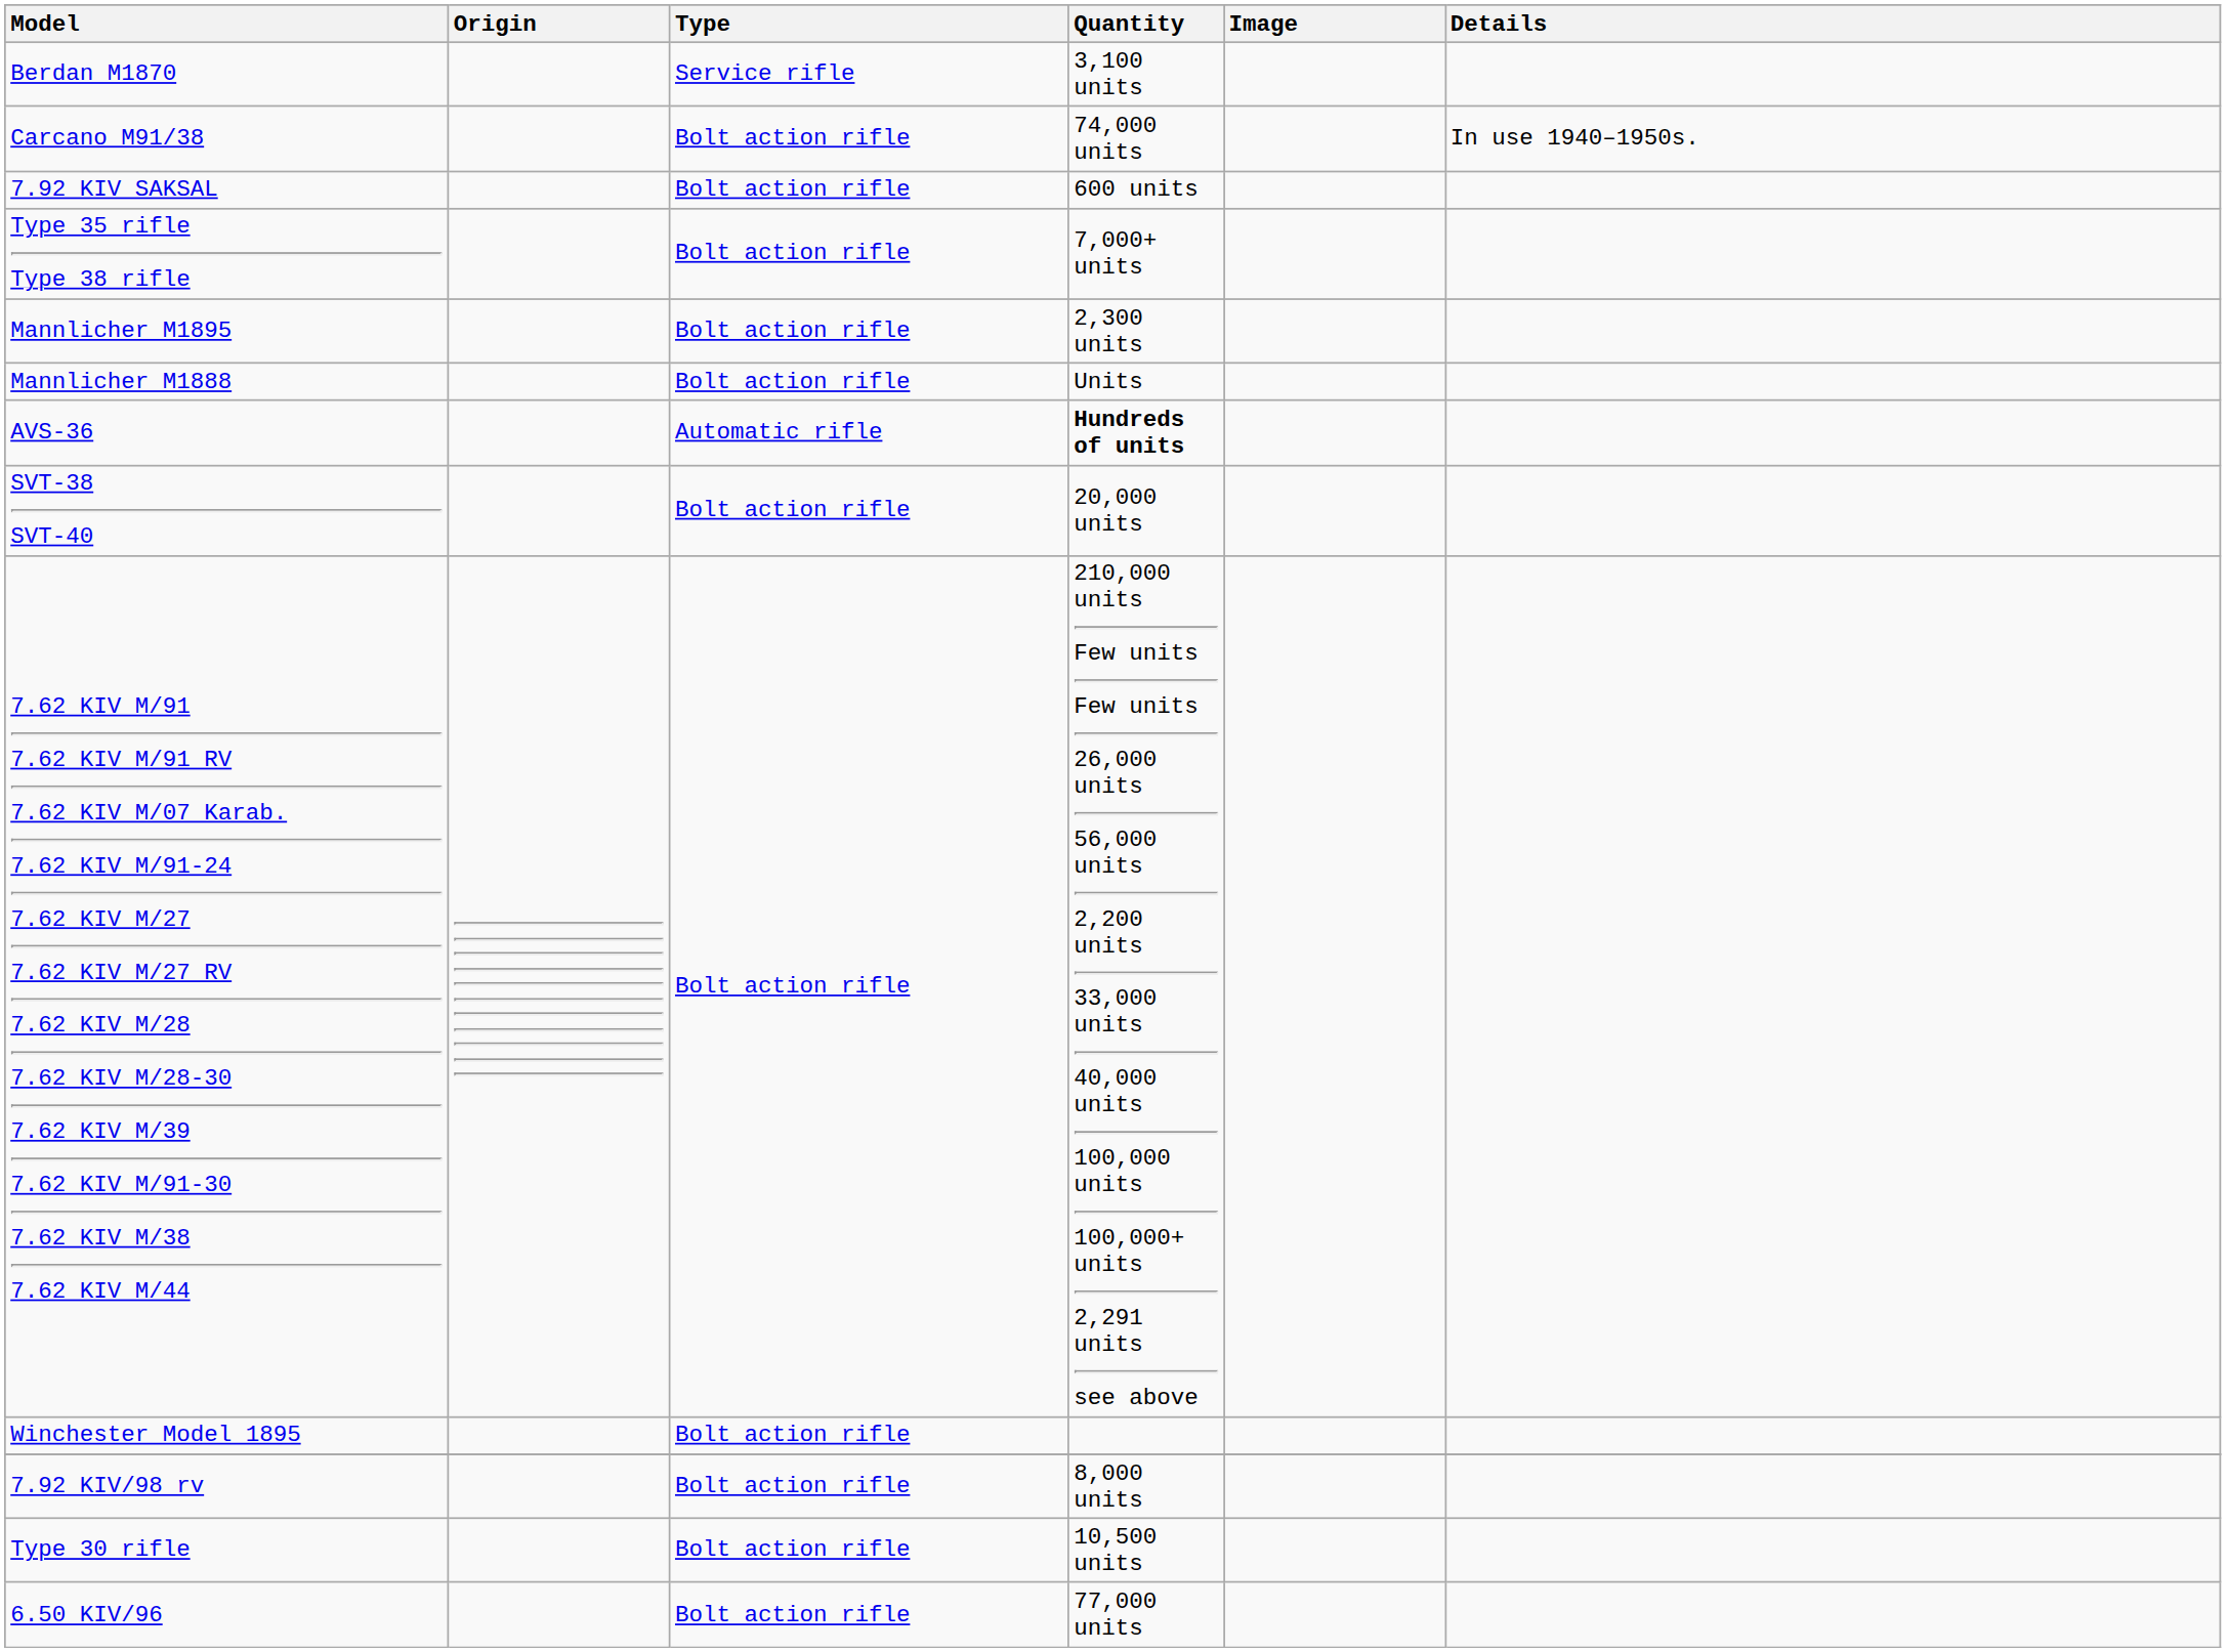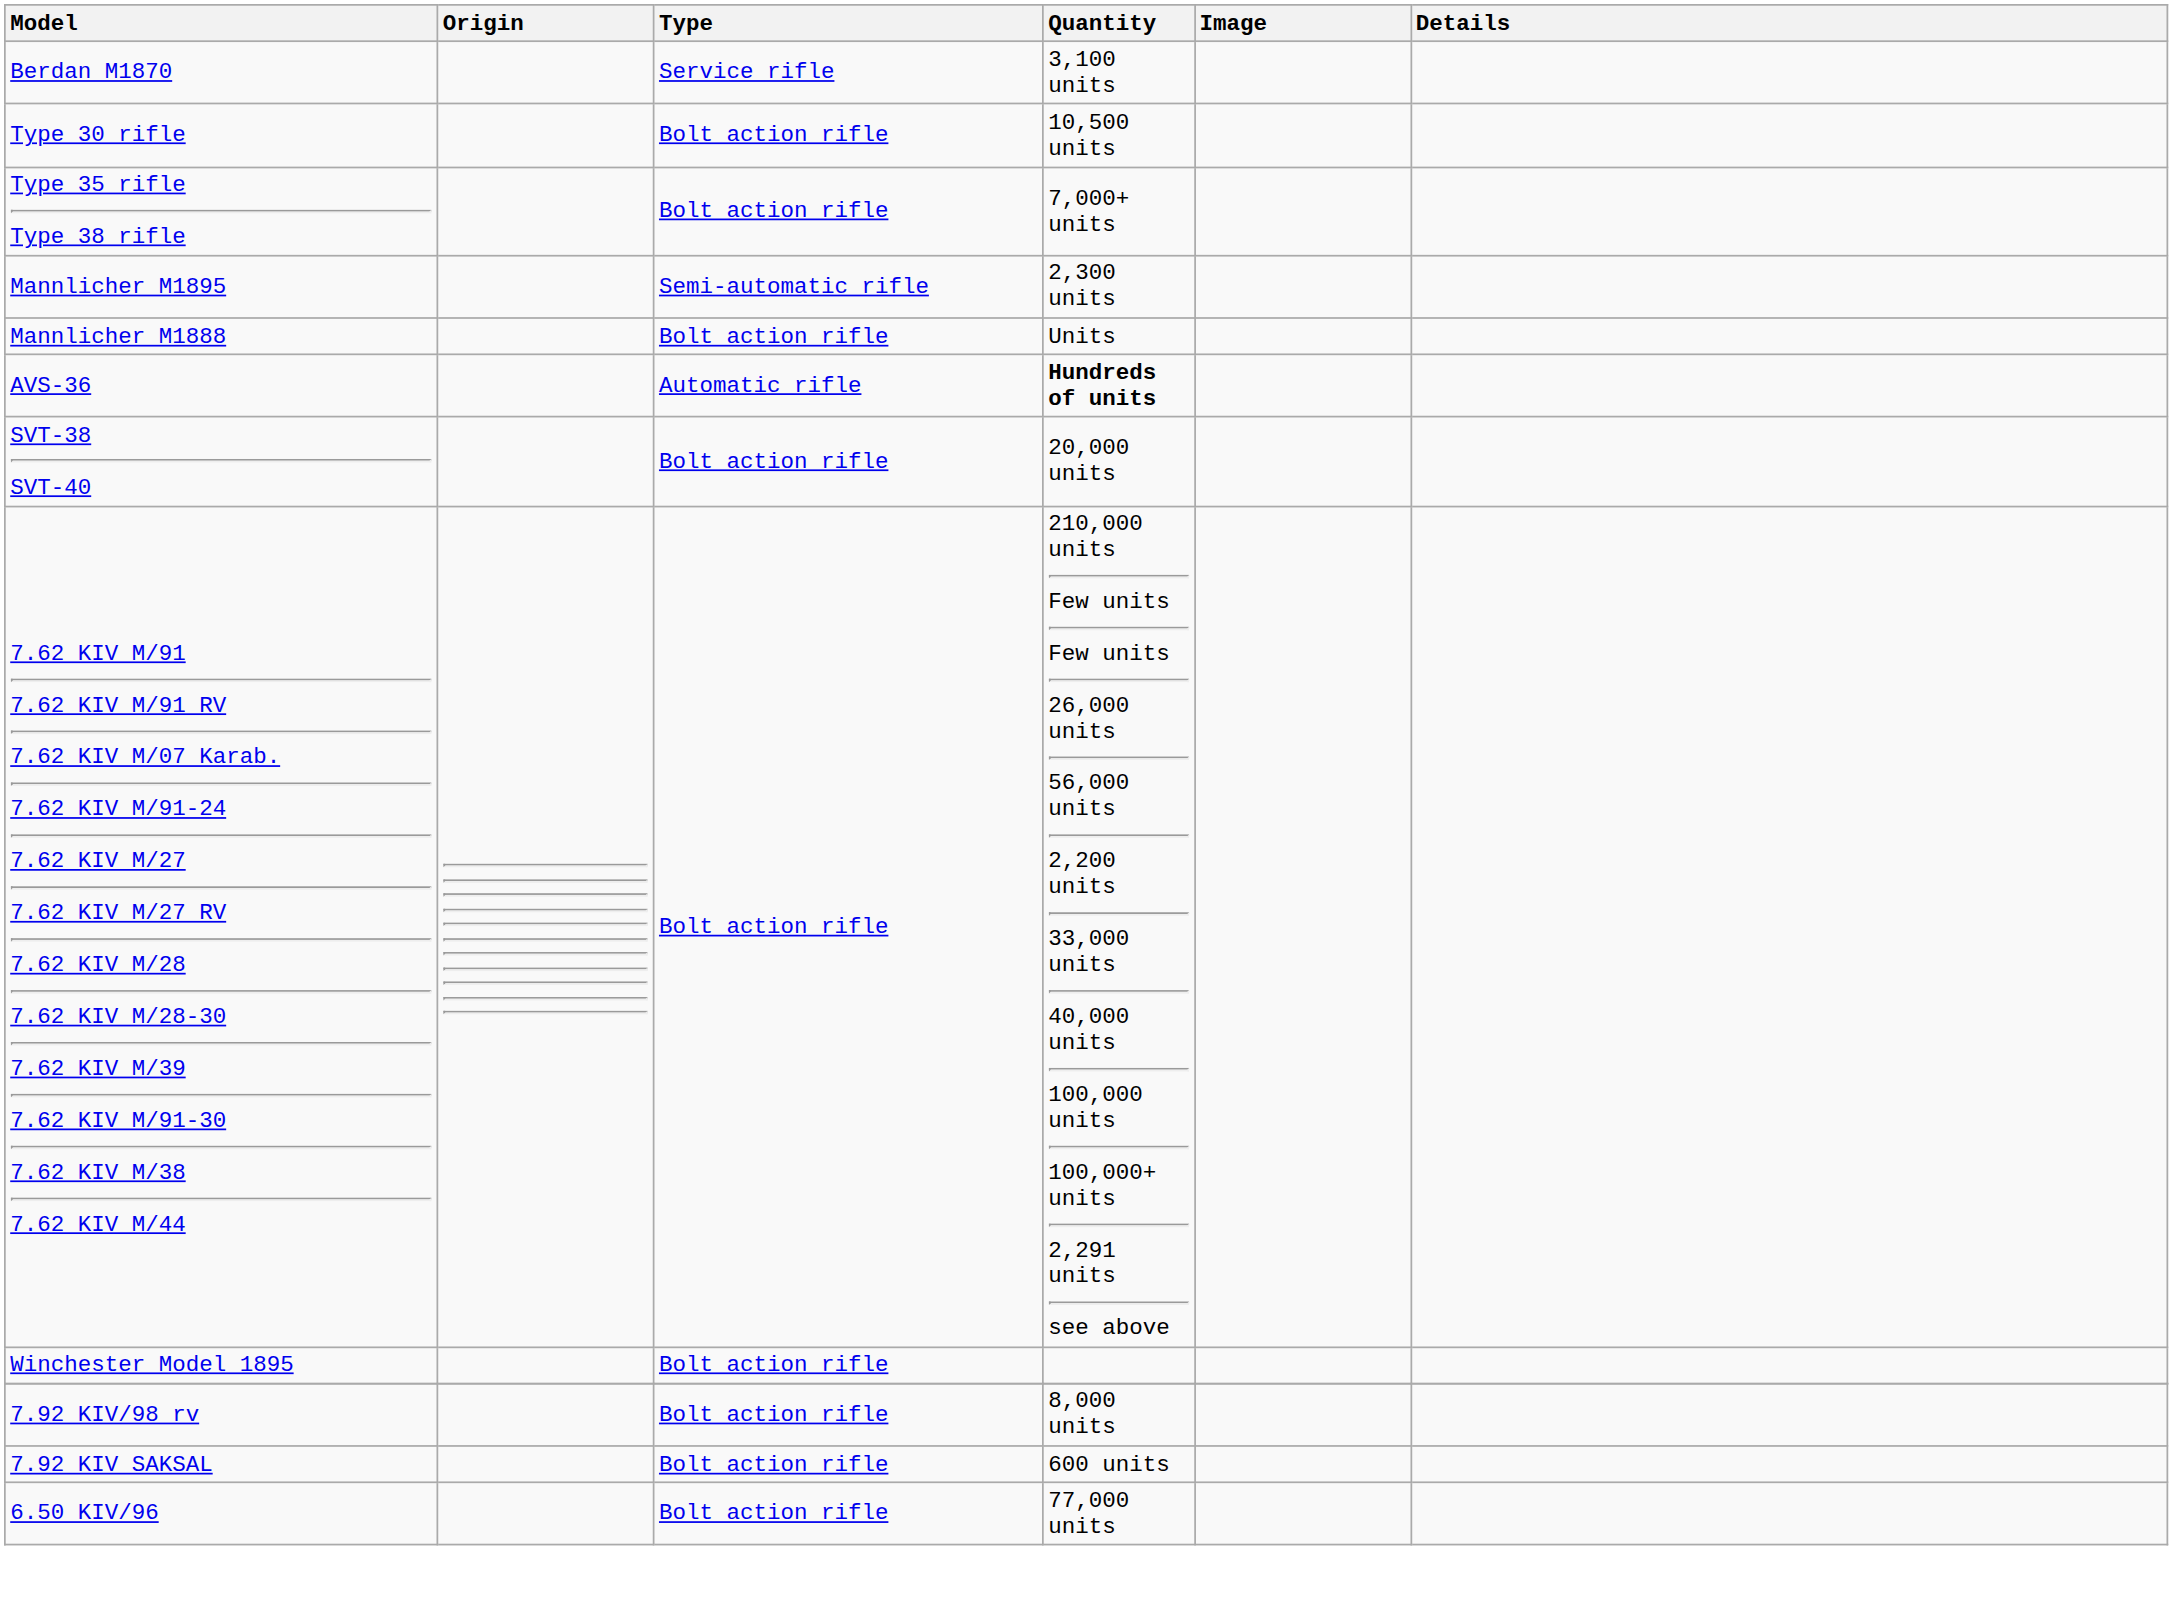- row: Carcano M91/38 | Bolt action rifle | 74,000 units | In use 1940–1950s.
rows swapped: Type 30 rifle <-> 7.92 KIV SAKSAL
Mannlicher M1895 | Type: Bolt action rifle -> Semi-automatic rifle
